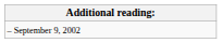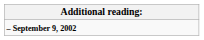row 2 | column 1: normal -> bold
